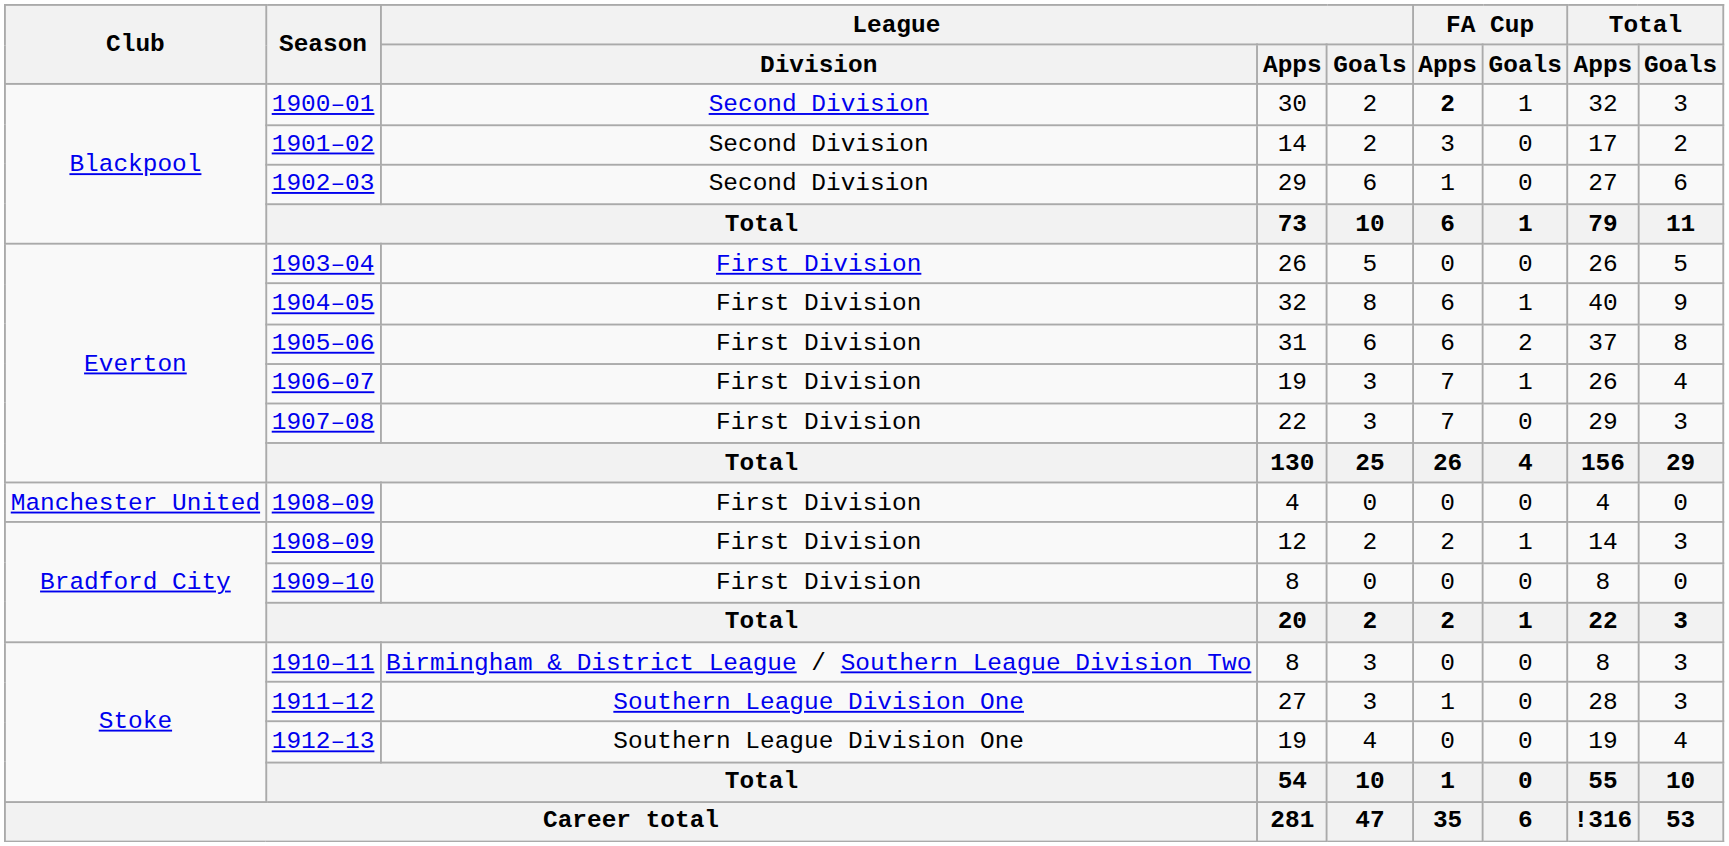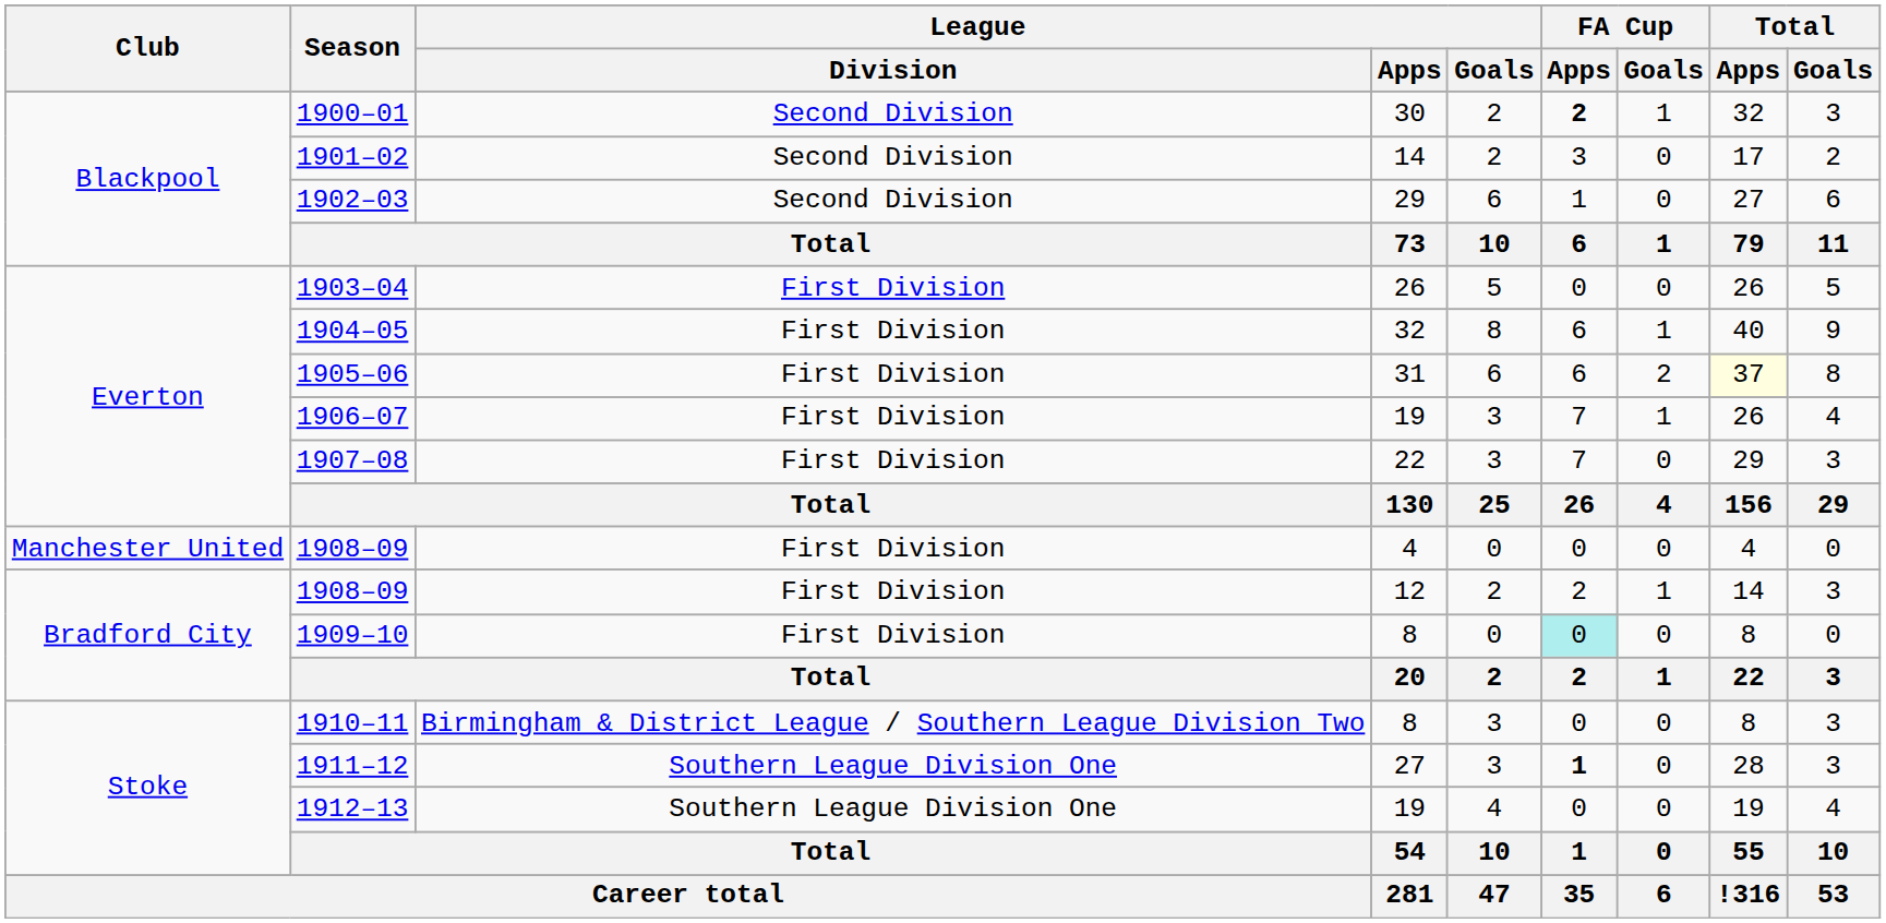1905–06 | Total / Apps: no background -> lightyellow background
1909–10 | FA Cup / Apps: no background -> paleturquoise background
1911–12 | FA Cup / Apps: normal -> bold
